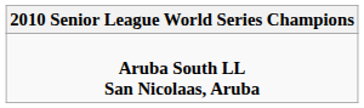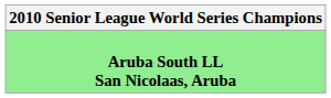row 2 | column 1: no background -> lightgreen background
